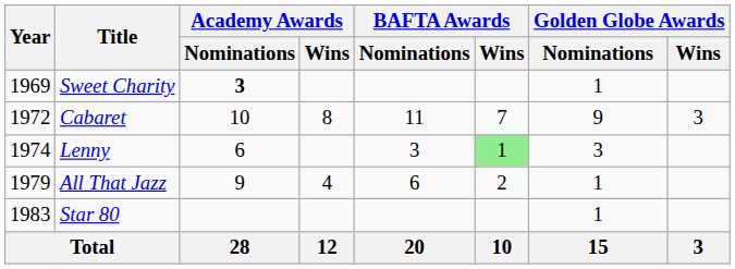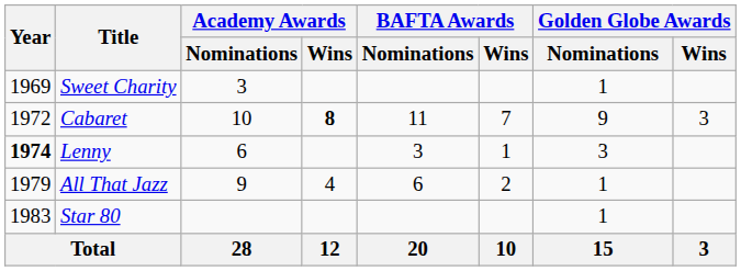Sweet Charity | Academy Awards / Nominations: bold -> normal
Cabaret | Academy Awards / Wins: normal -> bold
Lenny | Year: normal -> bold
Lenny | BAFTA Awards / Wins: lightgreen background -> no background
